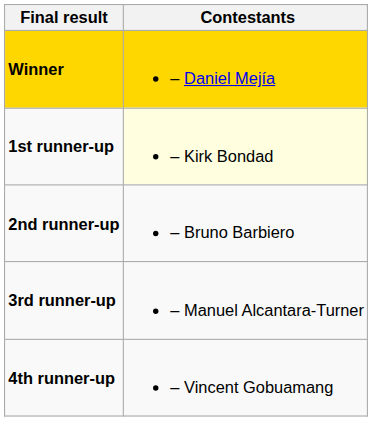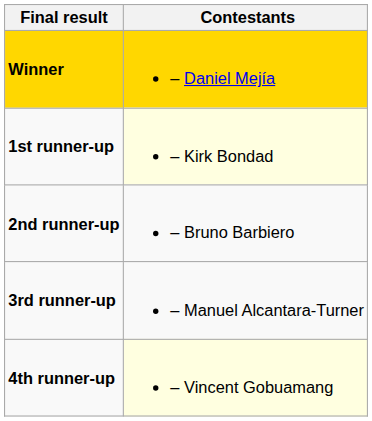4th runner-up | Contestants: no background -> lightyellow background
